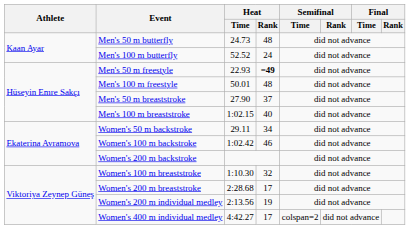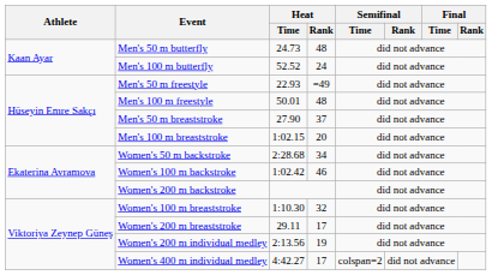Men's 50 m freestyle | Heat / Rank: bold -> normal
Men's 100 m breaststroke | Heat / Rank: 40 -> 20
Women's 50 m backstroke | Heat / Time: 29.11 -> 2:28.68
Women's 200 m breaststroke | Heat / Time: 2:28.68 -> 29.11
